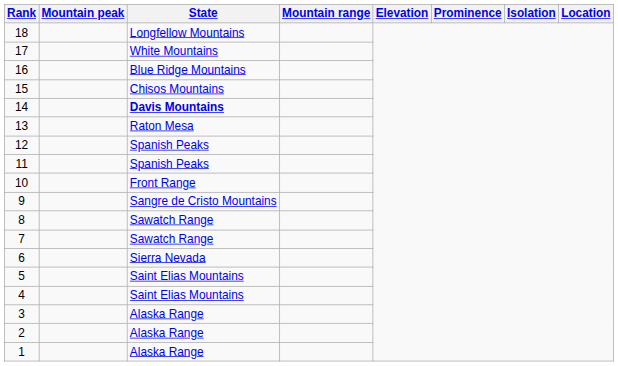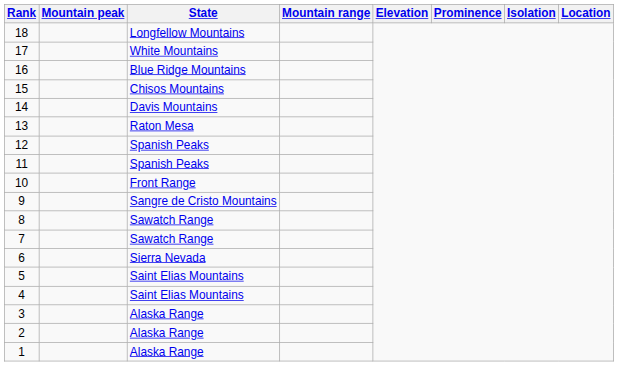14 | State: bold -> normal
